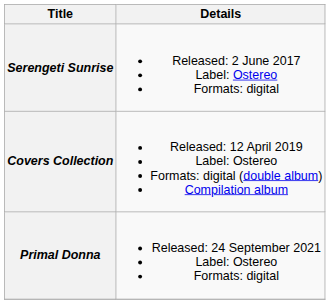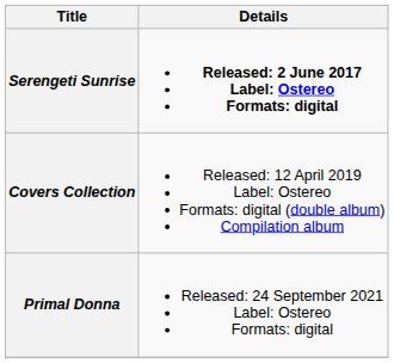Serengeti Sunrise | Details: normal -> bold
